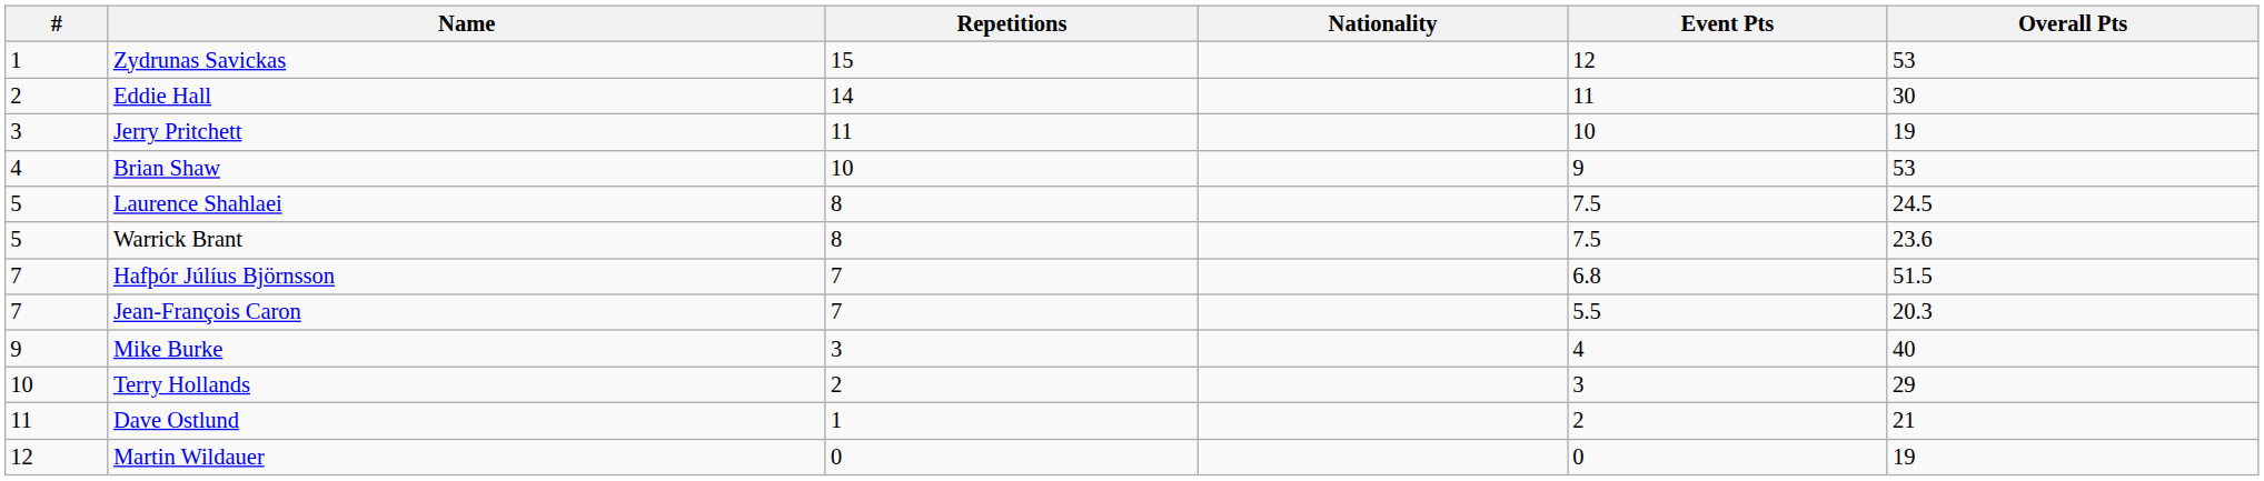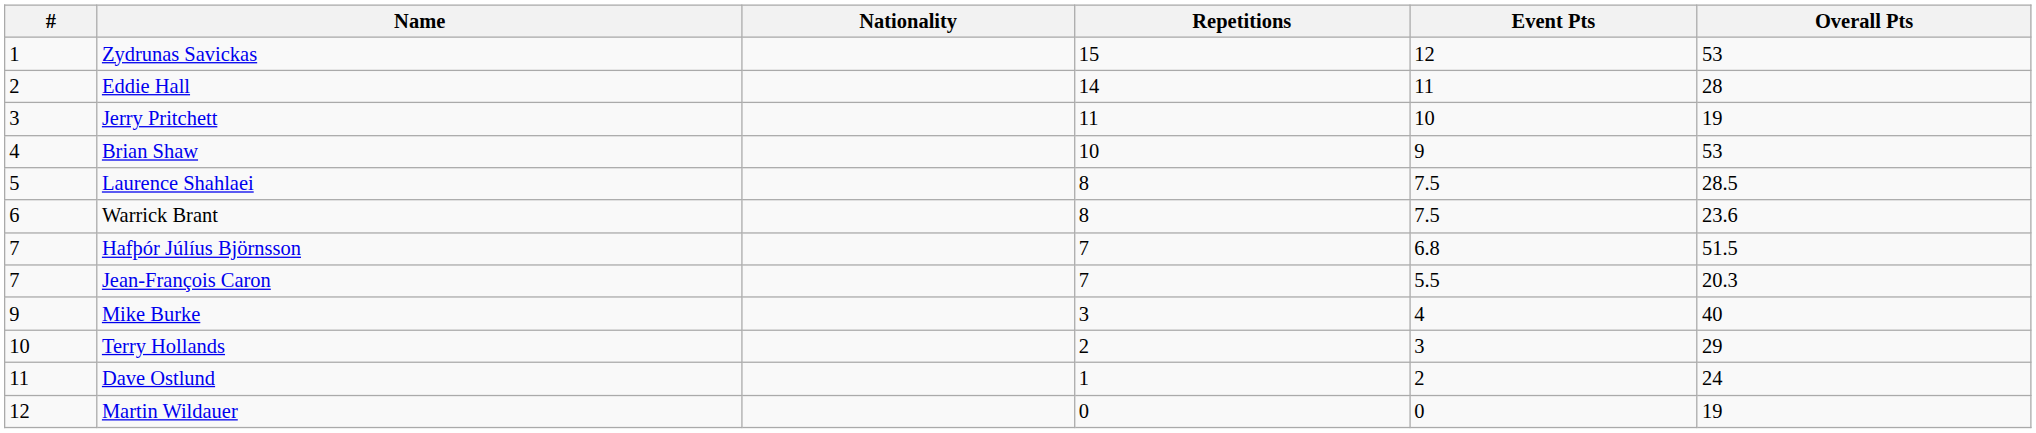columns swapped: Nationality <-> Repetitions
Eddie Hall | Overall Pts: 30 -> 28
Laurence Shahlaei | Overall Pts: 24.5 -> 28.5
Warrick Brant | #: 5 -> 6
Dave Ostlund | Overall Pts: 21 -> 24
